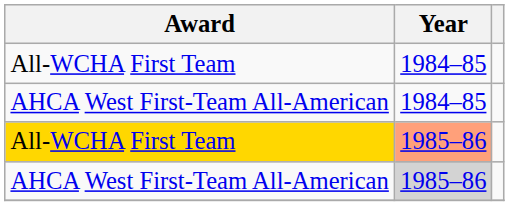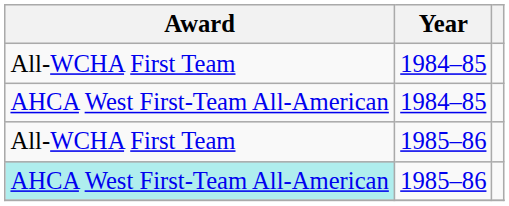row 4 | Award: gold background -> no background
row 4 | Year: lightsalmon background -> no background
row 5 | Award: no background -> paleturquoise background
row 5 | Year: lightgrey background -> no background
